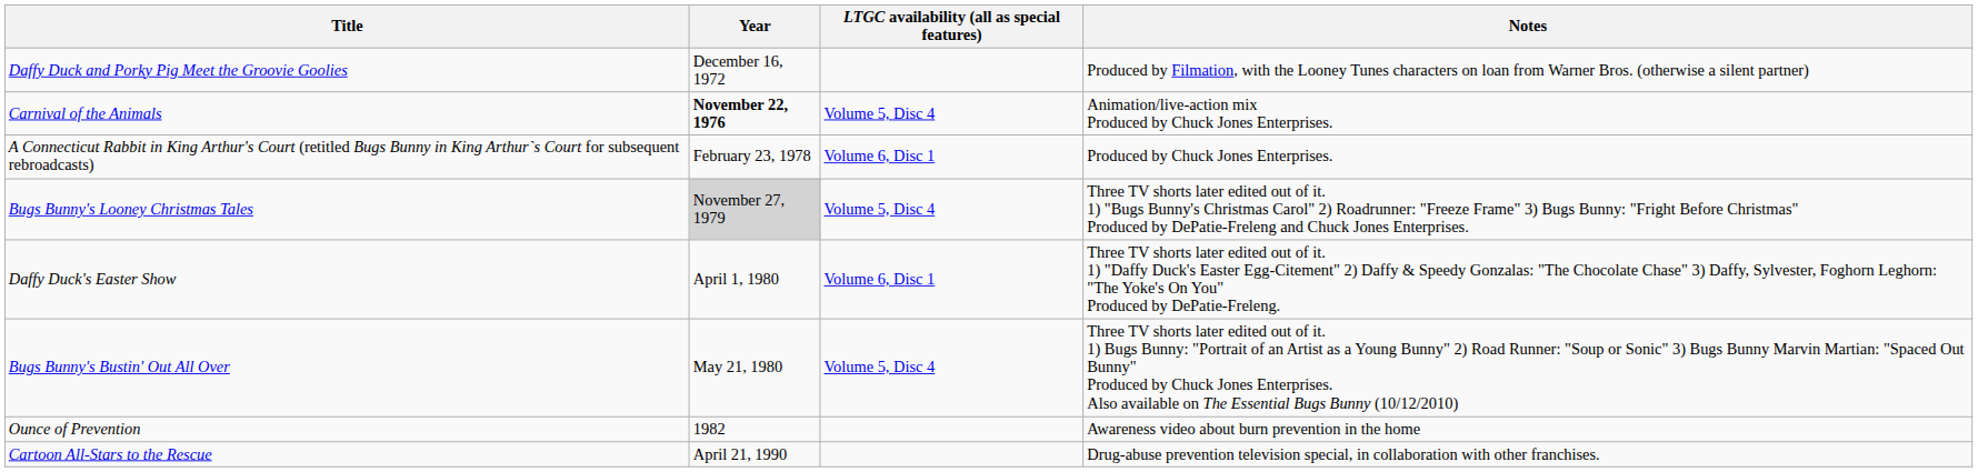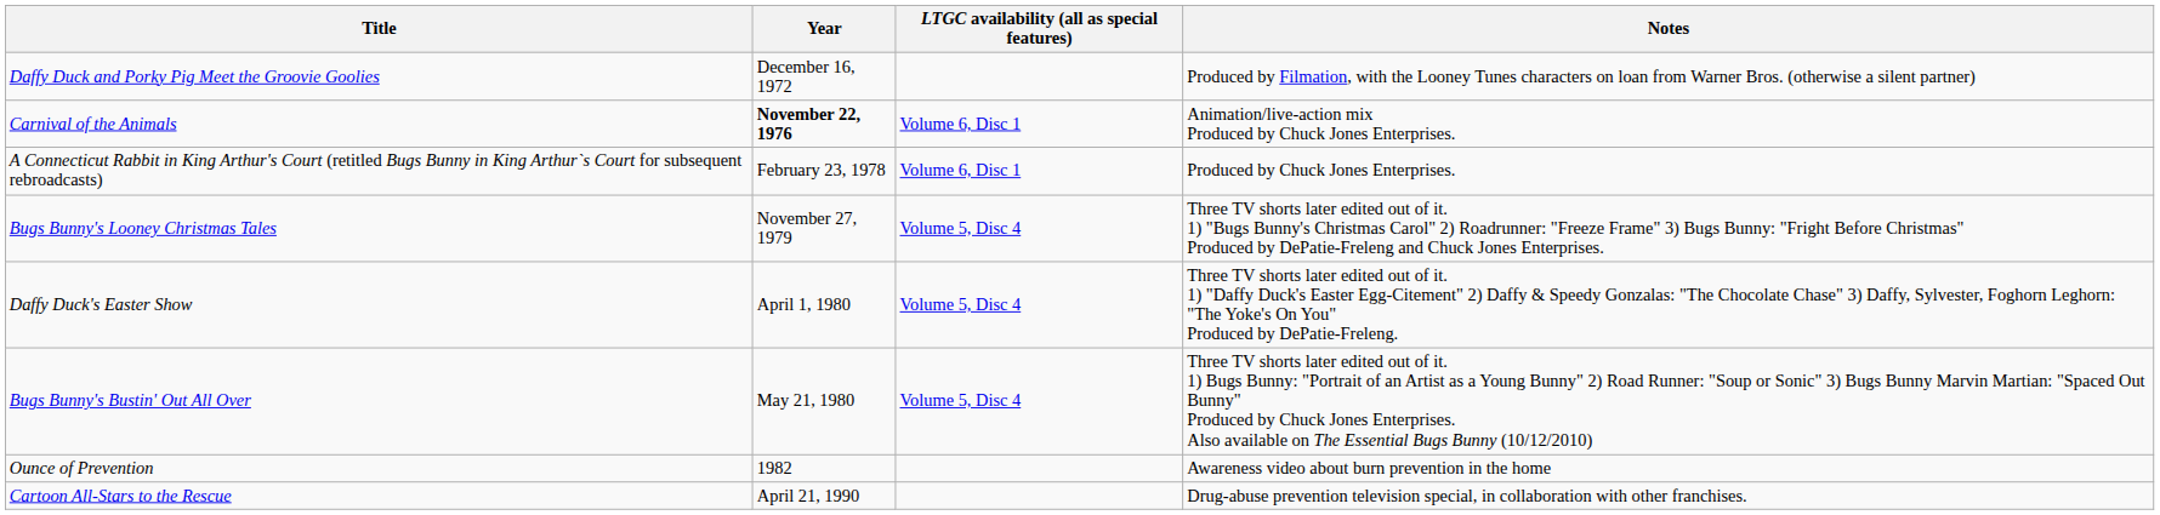Carnival of the Animals | LTGC availability (all as special features): Volume 5, Disc 4 -> Volume 6, Disc 1
Bugs Bunny's Looney Christmas Tales | Year: lightgrey background -> no background
Daffy Duck's Easter Show | LTGC availability (all as special features): Volume 6, Disc 1 -> Volume 5, Disc 4
